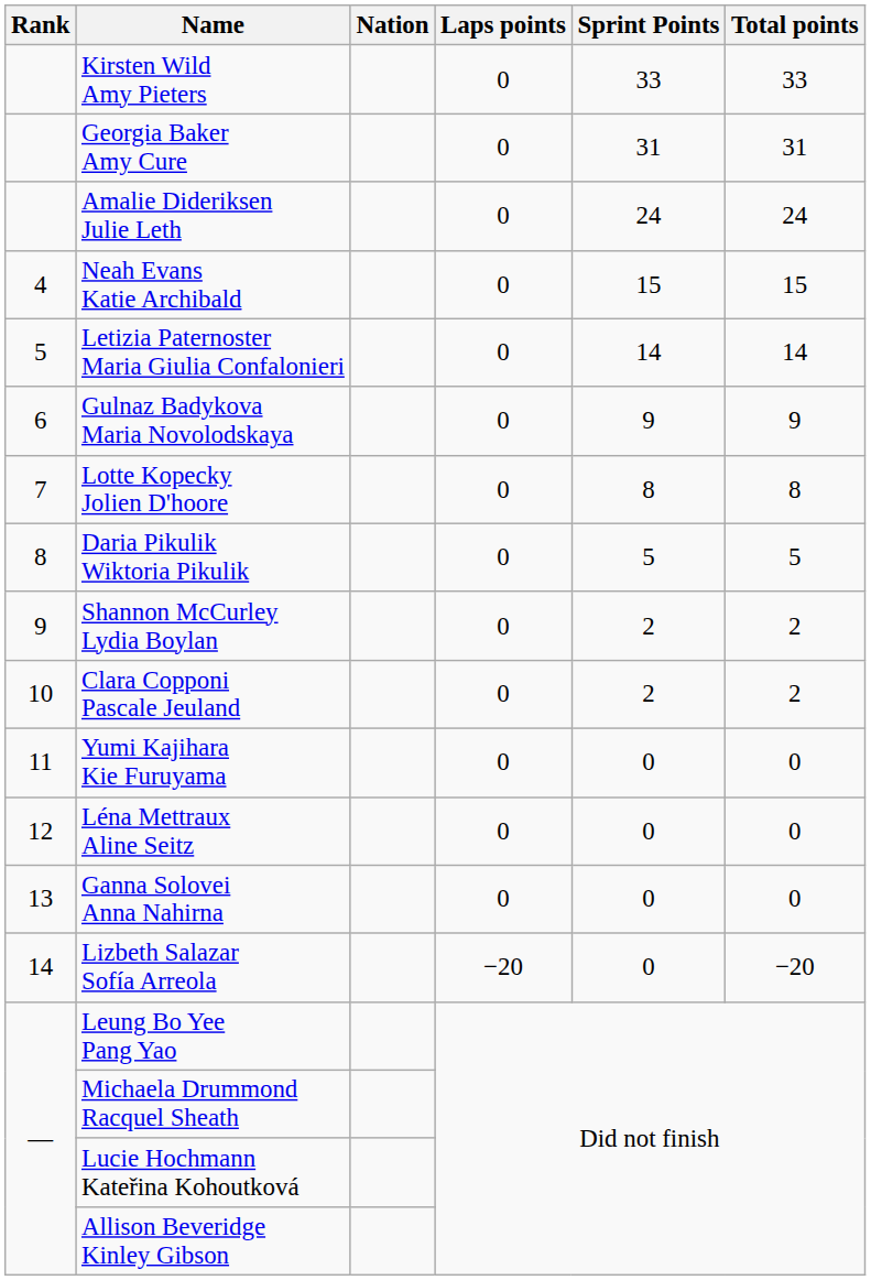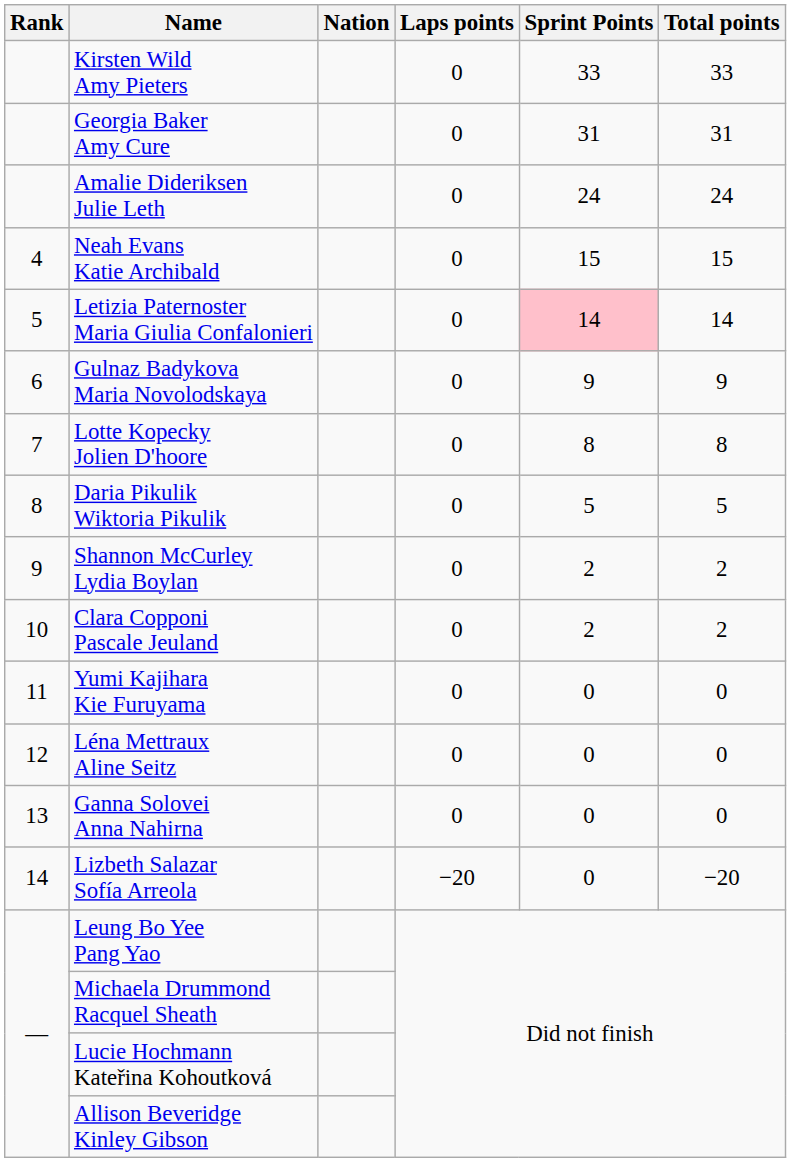Letizia Paternoster Maria Giulia Confalonieri | Sprint Points: no background -> pink background
